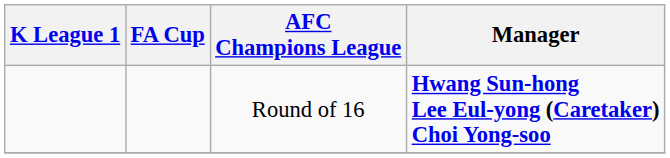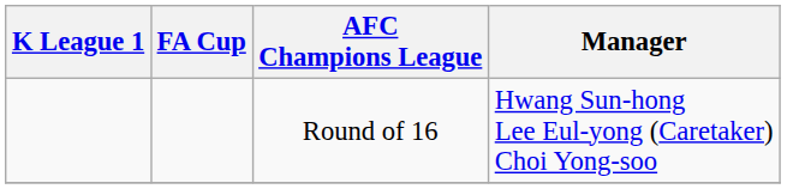Round of 16 | Manager: bold -> normal
